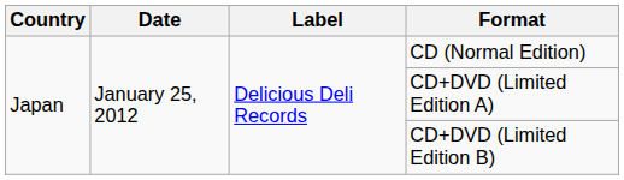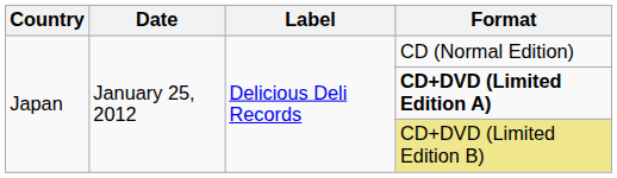CD+DVD (Limited Edition A) | Format: normal -> bold
CD+DVD (Limited Edition B) | Format: no background -> khaki background
